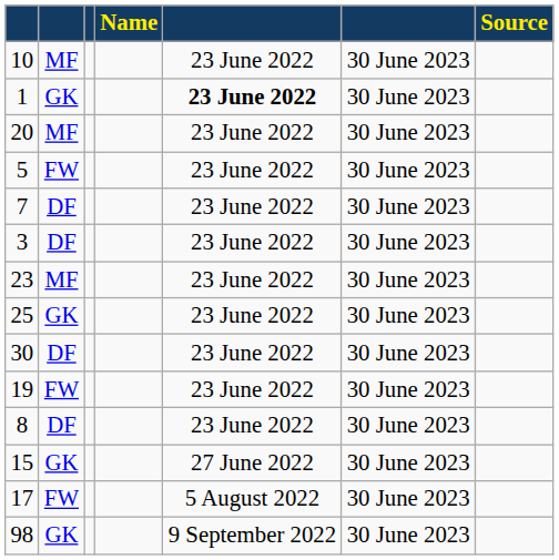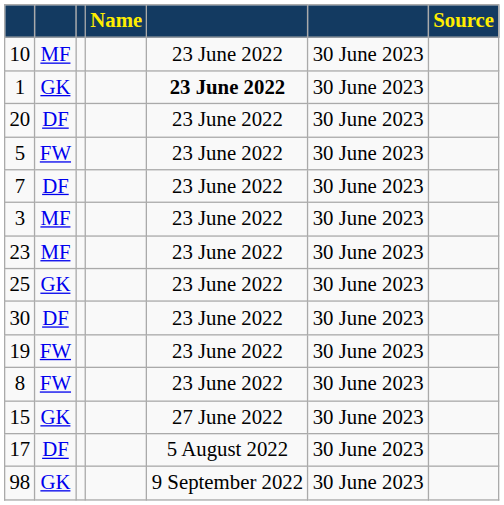20 | column 2: MF -> DF
3 | column 2: DF -> MF
8 | column 2: DF -> FW
17 | column 2: FW -> DF
